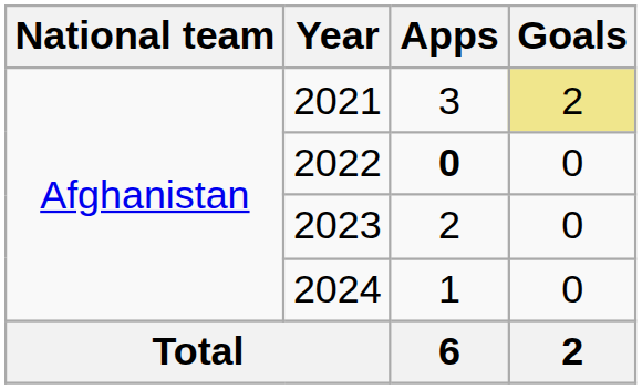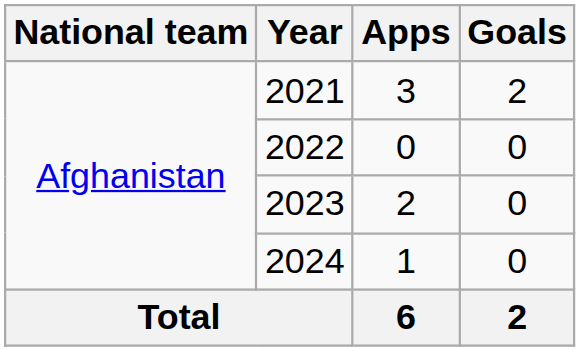2021 | Goals: khaki background -> no background
2022 | Apps: bold -> normal
